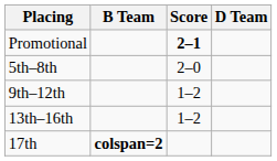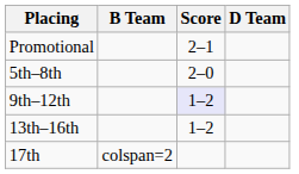Promotional | Score: bold -> normal
9th–12th | Score: no background -> lavender background
17th | B Team: bold -> normal
